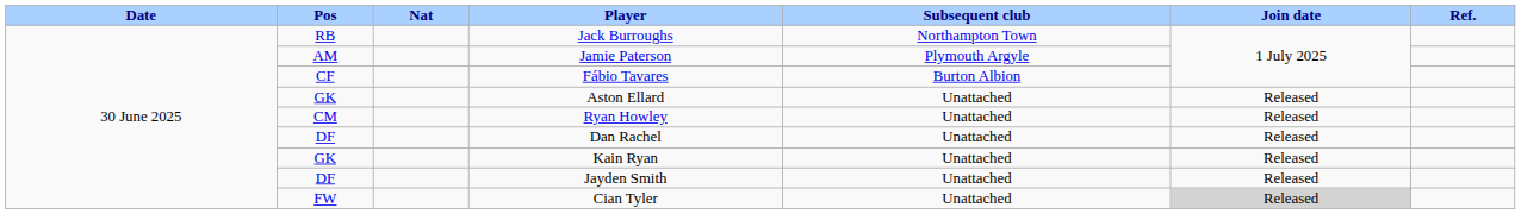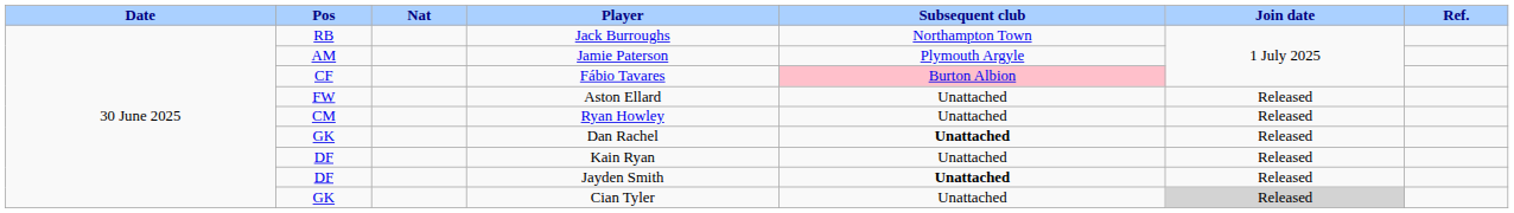Fábio Tavares | Subsequent club: no background -> pink background
Aston Ellard | Pos: GK -> FW
Dan Rachel | Pos: DF -> GK
Dan Rachel | Subsequent club: normal -> bold
Kain Ryan | Pos: GK -> DF
Jayden Smith | Subsequent club: normal -> bold
Cian Tyler | Pos: FW -> GK
